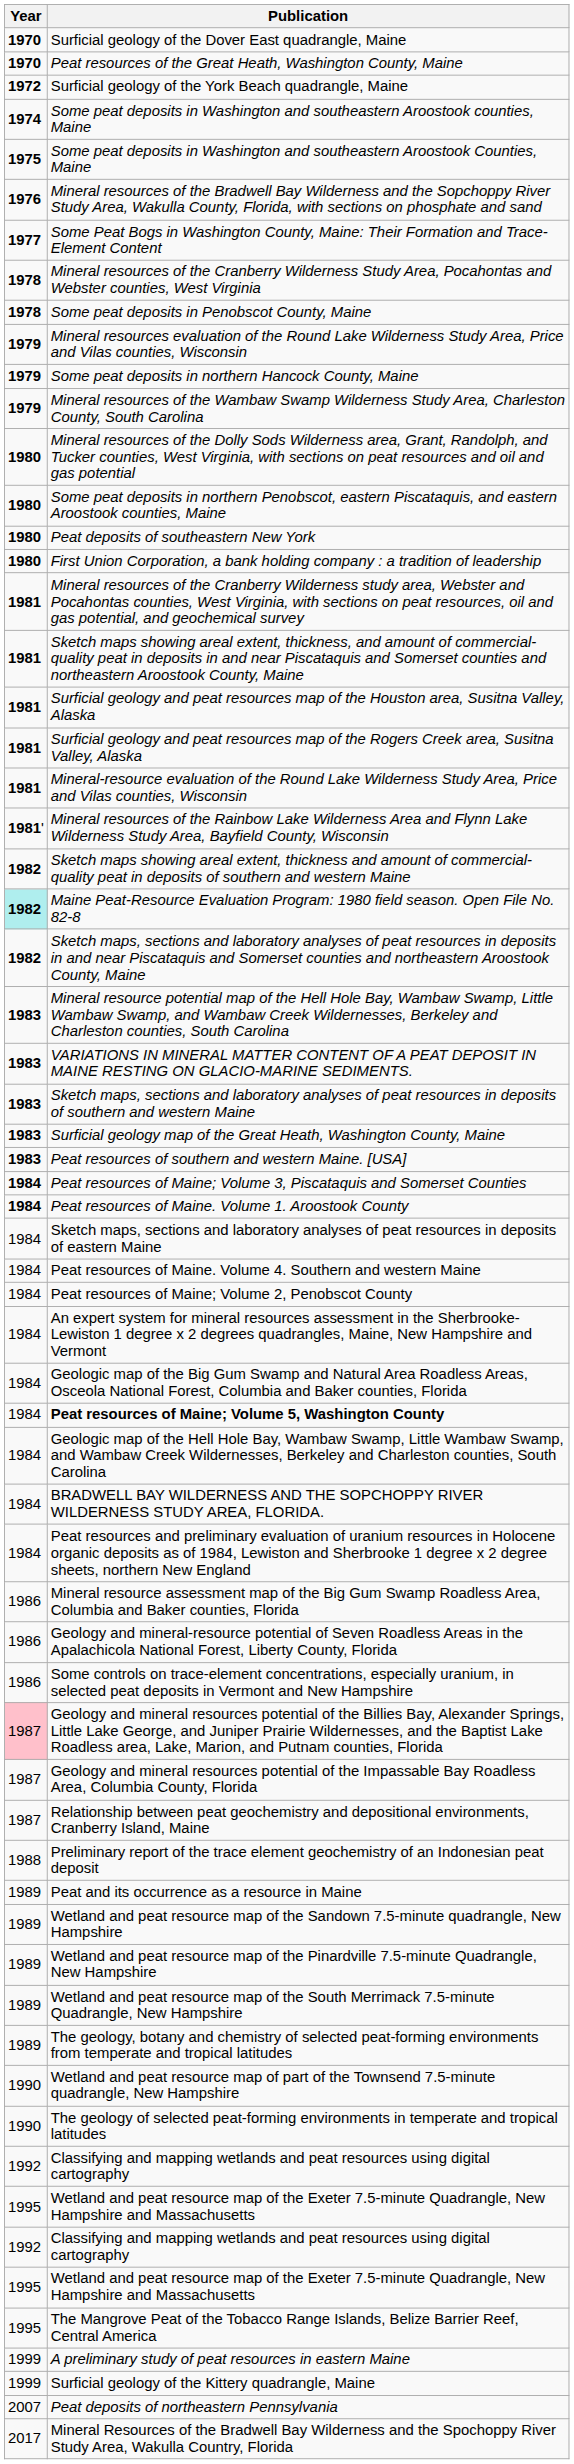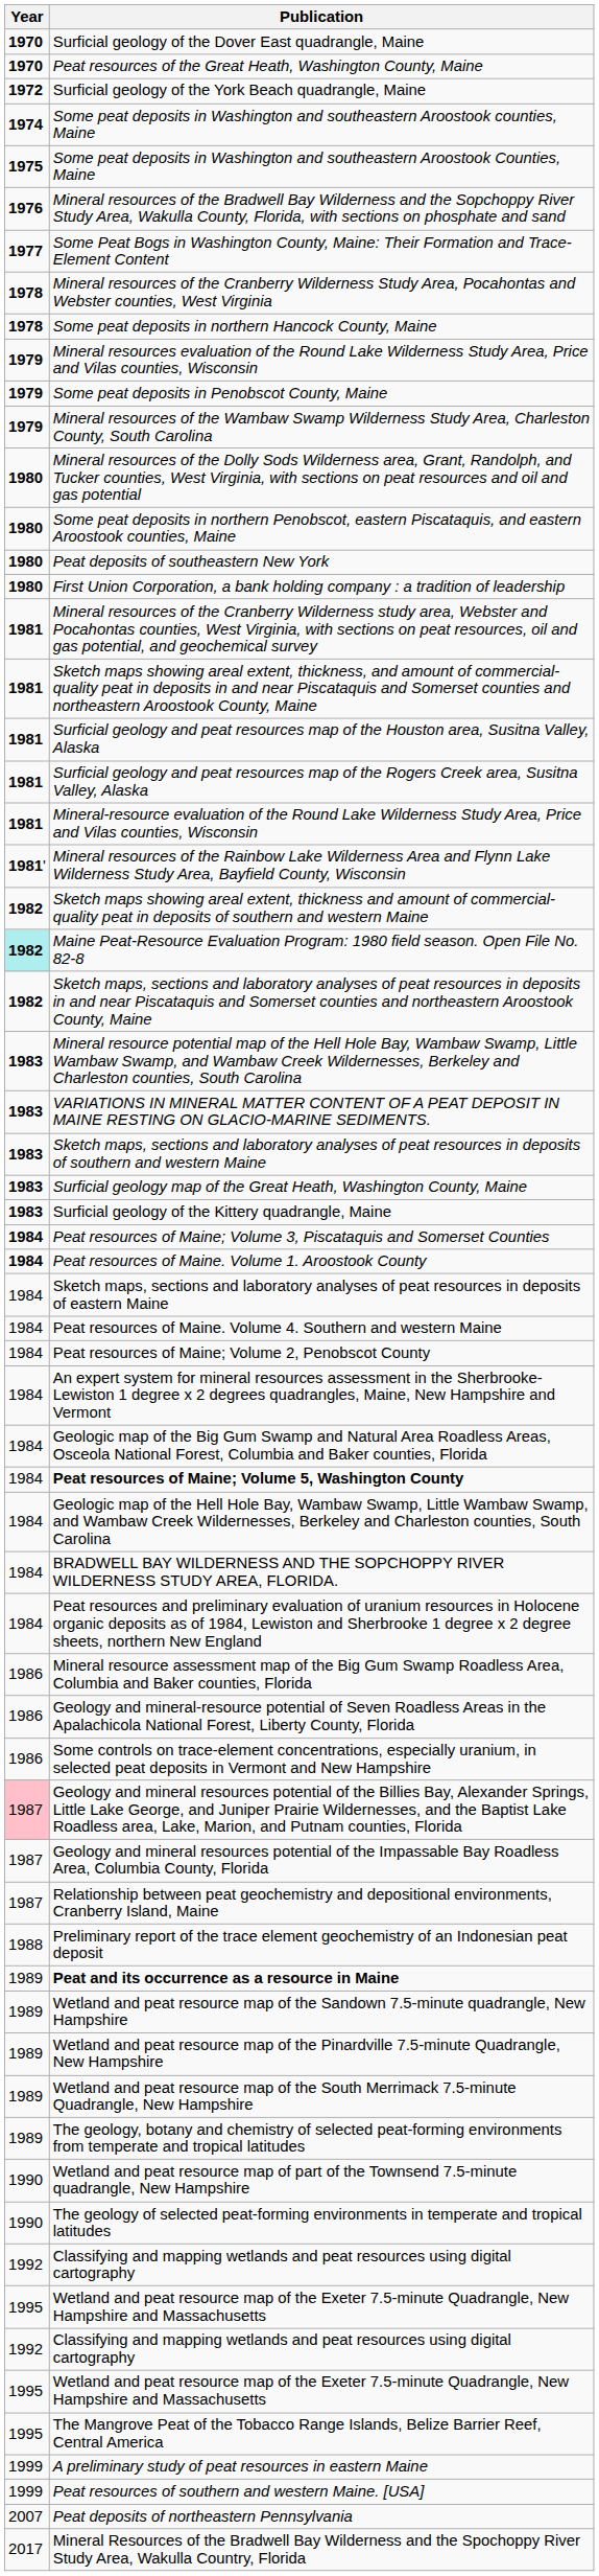row 10 | Publication: Some peat deposits in Penobscot County, Maine -> Some peat deposits in northern Hancock County, Maine
row 12 | Publication: Some peat deposits in northern Hancock County, Maine -> Some peat deposits in Penobscot County, Maine
row 31 | Publication: Peat resources of southern and western Maine. [USA] -> Surficial geology of the Kittery quadrangle, Maine
row 50 | Publication: normal -> bold
row 63 | Publication: Surficial geology of the Kittery quadrangle, Maine -> Peat resources of southern and western Maine. [USA]
